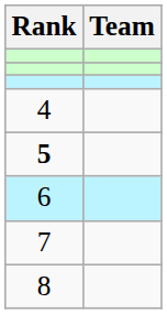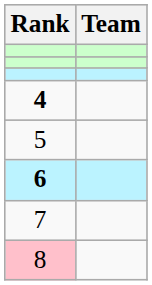row 5 | Rank: normal -> bold
row 6 | Rank: bold -> normal
row 7 | Rank: normal -> bold
row 9 | Rank: no background -> pink background
